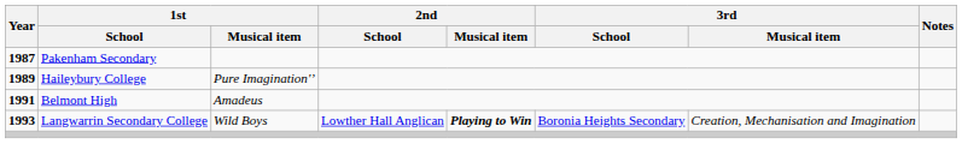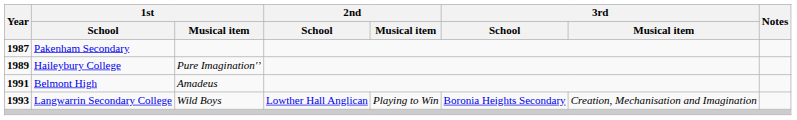Langwarrin Secondary College | 2nd / Musical item: bold -> normal
